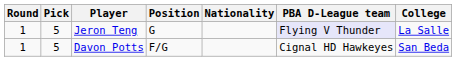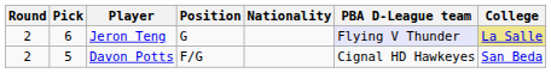Jeron Teng | Round: 1 -> 2
Jeron Teng | Pick: 5 -> 6
Jeron Teng | College: no background -> khaki background
Davon Potts | Round: 1 -> 2
